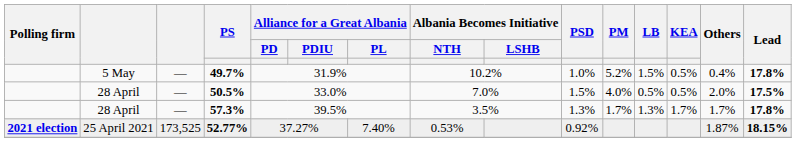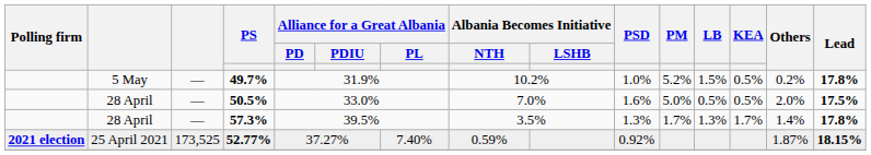49.7% | Others: 0.4% -> 0.2%
50.5% | PSD: 1.5% -> 1.6%
50.5% | PM: 4.0% -> 5.0%
57.3% | Others: 1.7% -> 1.4%
52.77% | Albania Becomes Initiative / NTH: 0.53% -> 0.59%
